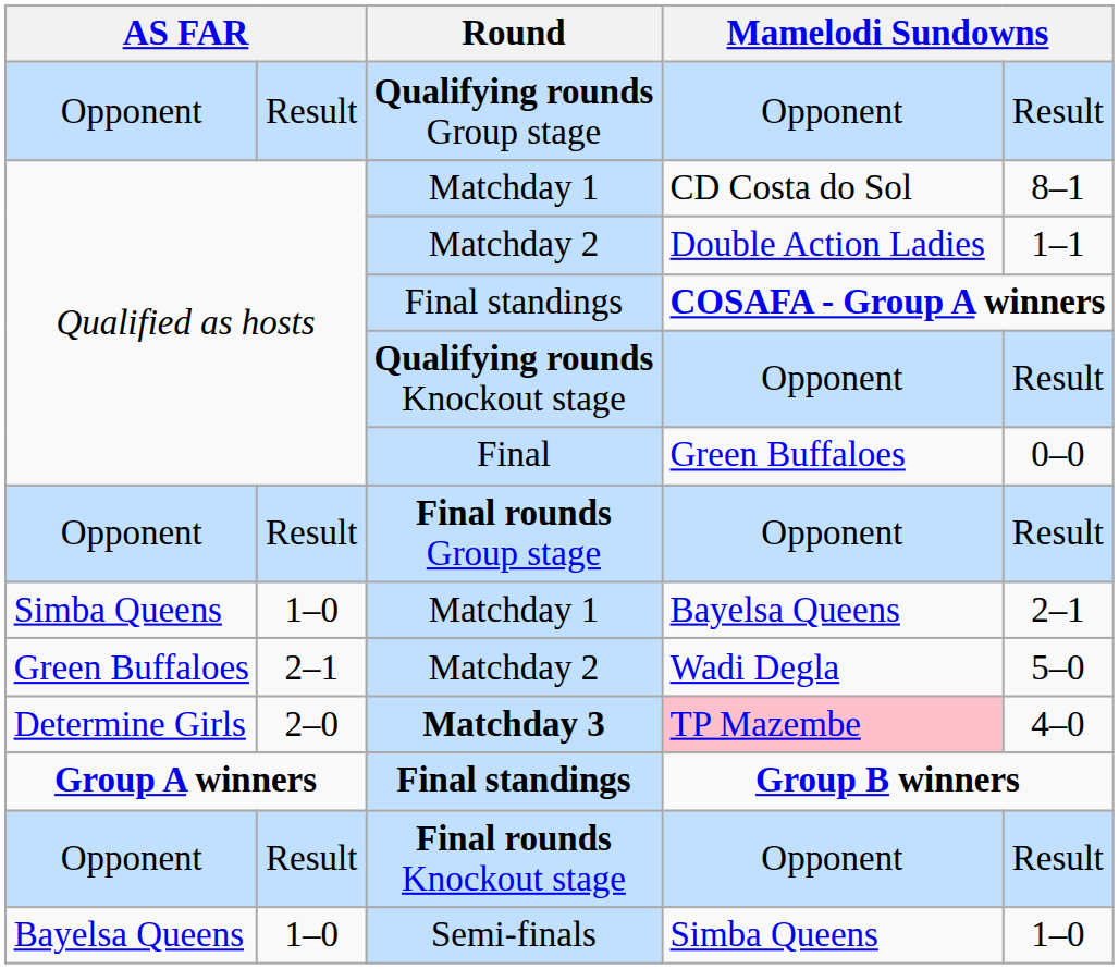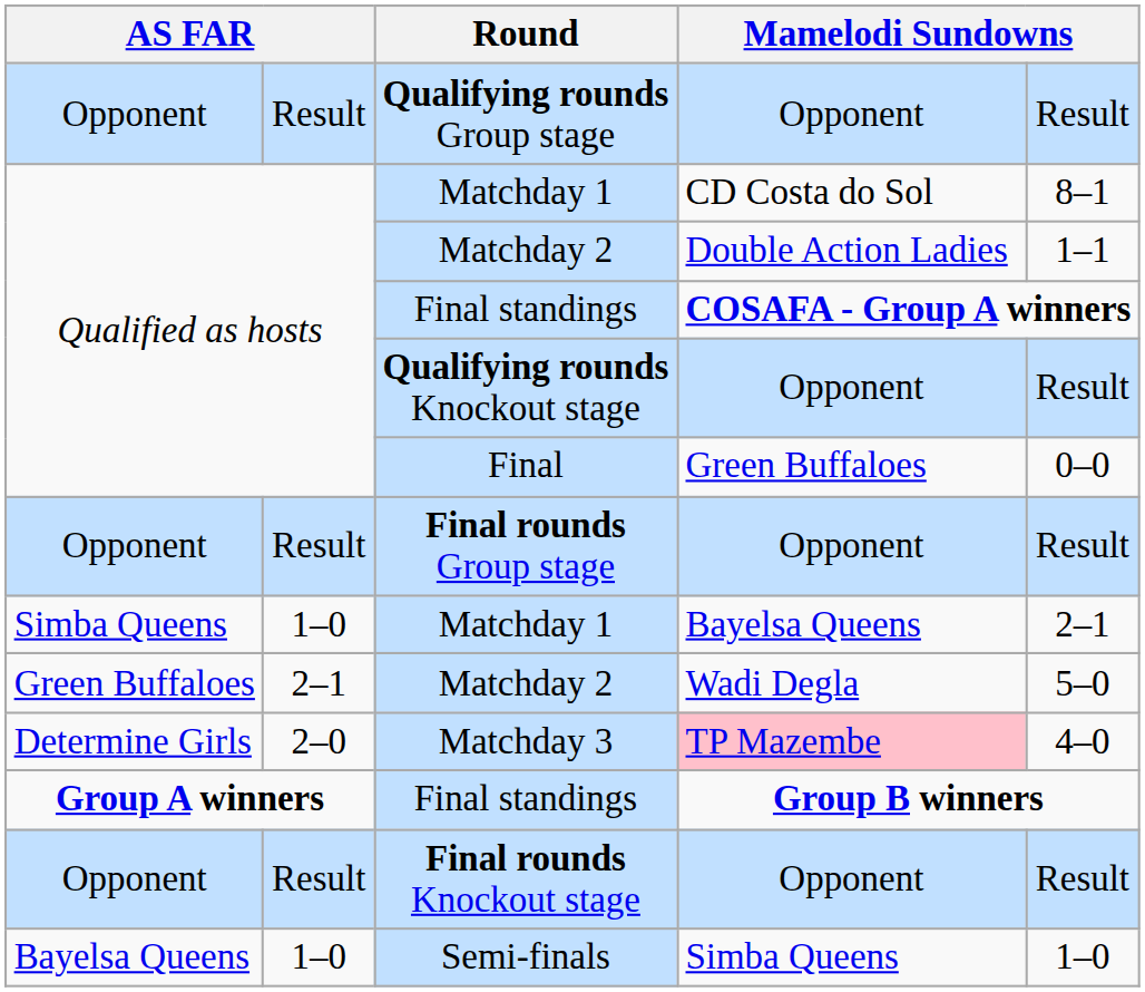Determine Girls | Round: bold -> normal
Group A winners | Round: bold -> normal
